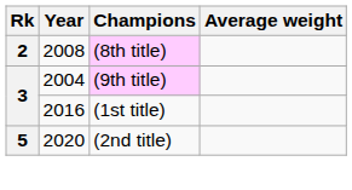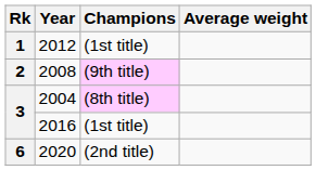+ row: 1 | 2012 | (1st title)
2008 | Champions: (8th title) -> (9th title)
2004 | Champions: (9th title) -> (8th title)
2020 | Rk: 5 -> 6
